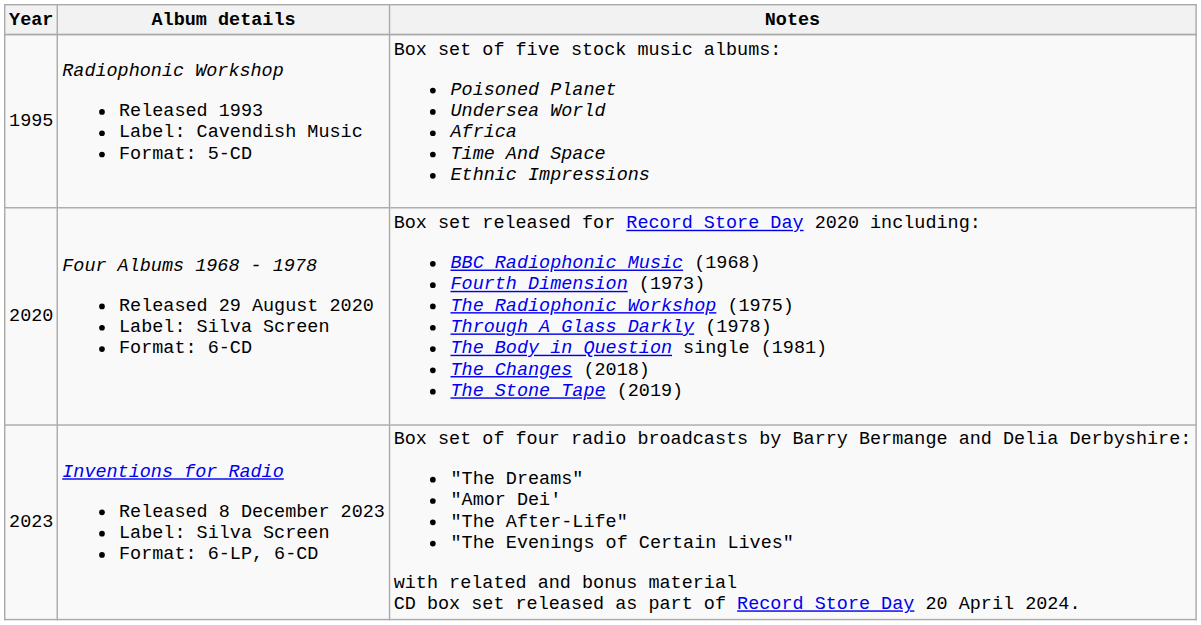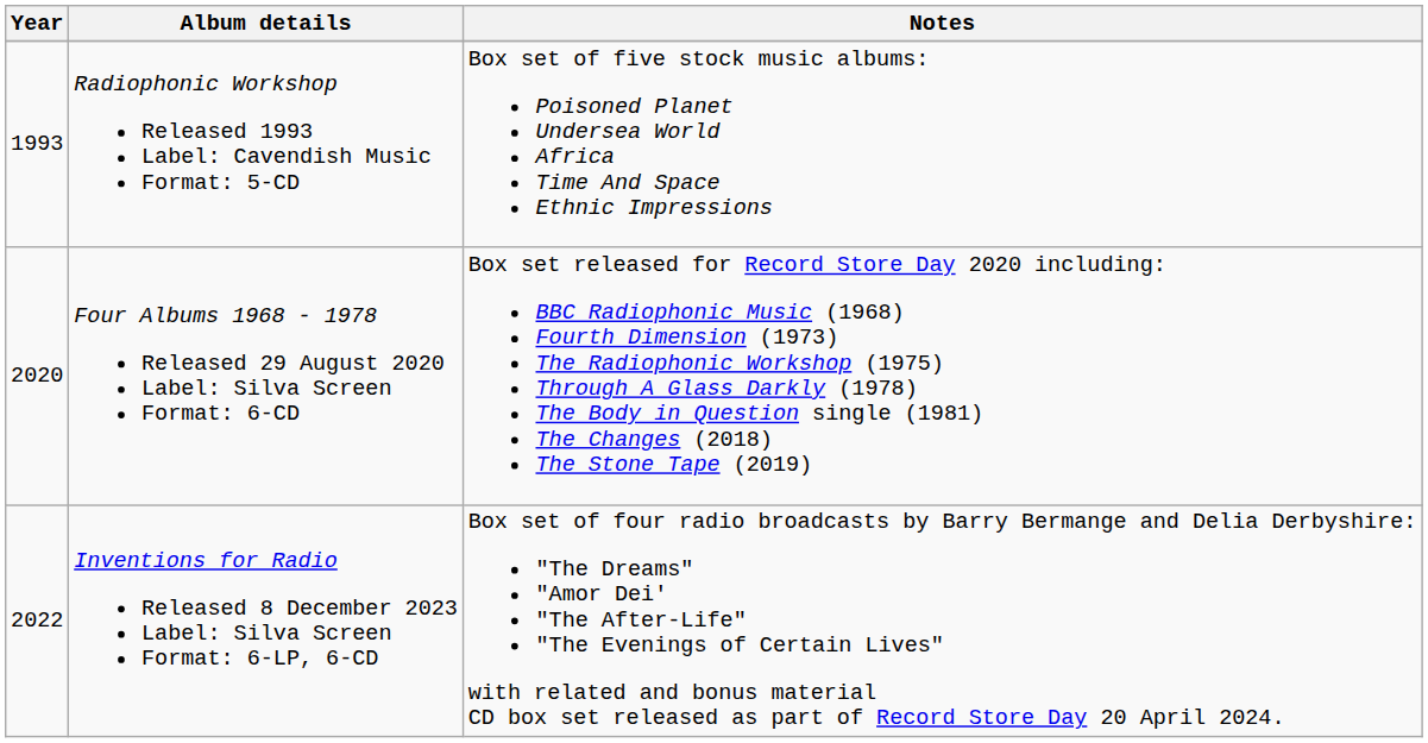row 2 | Year: 1995 -> 1993
row 4 | Year: 2023 -> 2022
